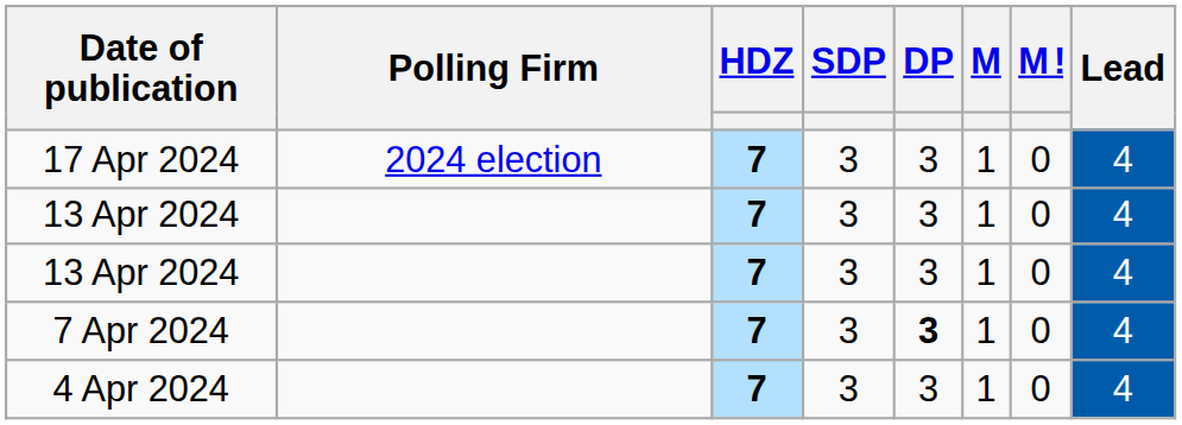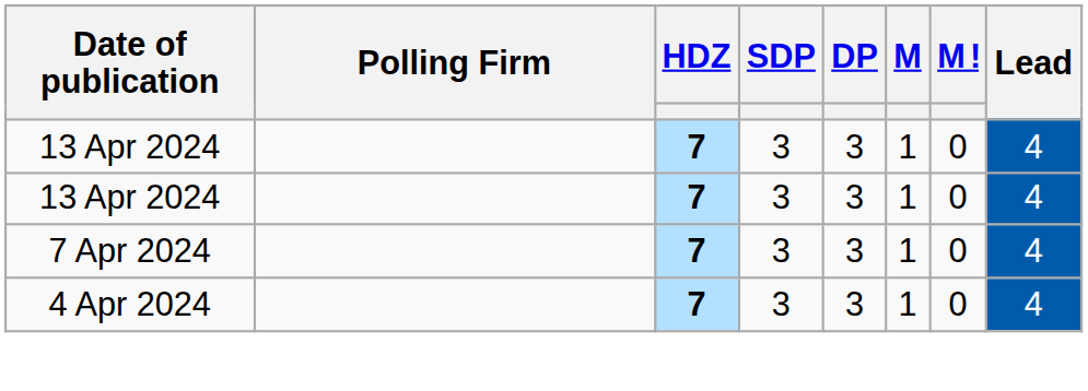- row: 17 Apr 2024 | 2024 election | 7 | 3 | 3 | 1 | 0 | 4
7 Apr 2024 | DP: bold -> normal
